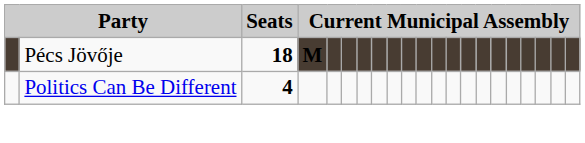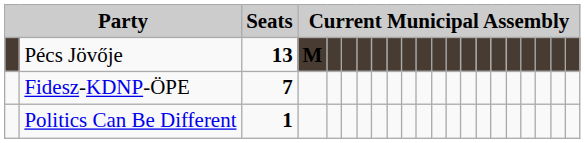Pécs Jövője | Seats: 18 -> 13
+ row: Fidesz-KDNP-ÖPE | 7
Politics Can Be Different | Seats: 4 -> 1
